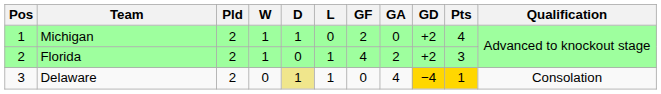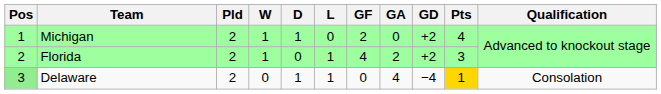Delaware | Pos: no background -> lightgreen background
Delaware | D: khaki background -> no background
Delaware | GD: gold background -> no background
